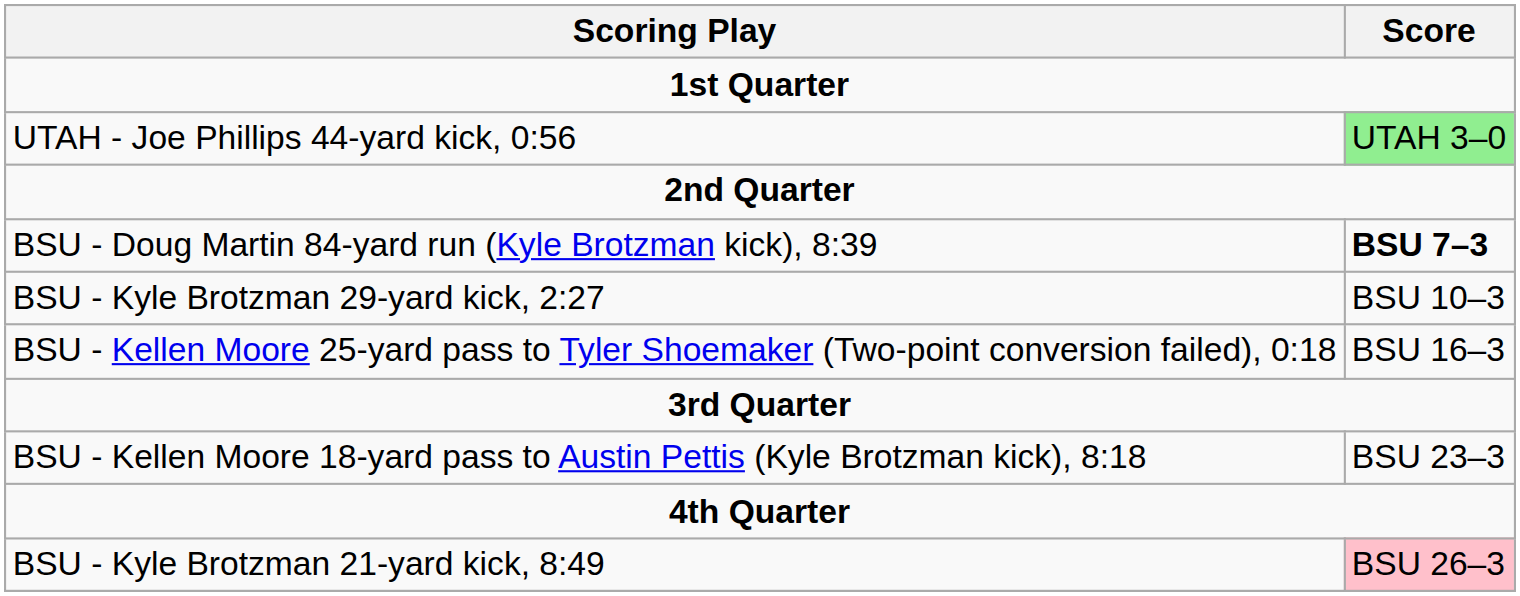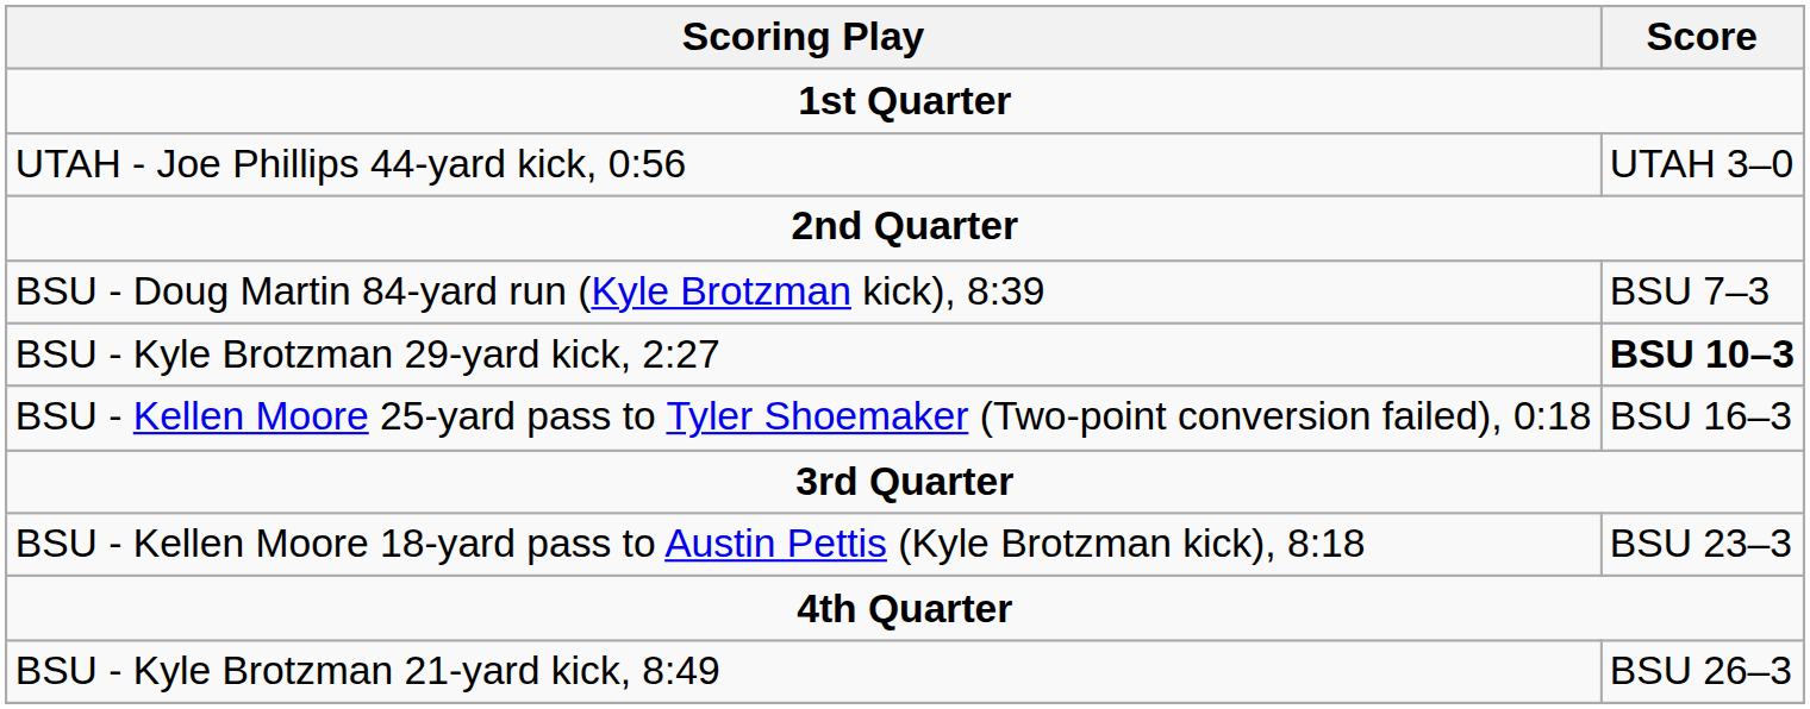UTAH - Joe Phillips 44-yard kick, 0:56 | Score: lightgreen background -> no background
BSU - Doug Martin 84-yard run (Kyle Brotzman kick), 8:39 | Score: bold -> normal
BSU - Kyle Brotzman 29-yard kick, 2:27 | Score: normal -> bold
BSU - Kyle Brotzman 21-yard kick, 8:49 | Score: pink background -> no background
